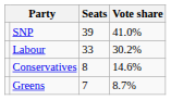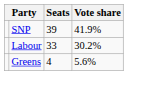SNP | Vote share: 41.0% -> 41.9%
- row: Conservatives | 8 | 14.6%
Greens | Seats: 7 -> 4
Greens | Vote share: 8.7% -> 5.6%
